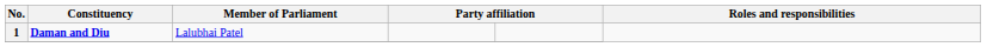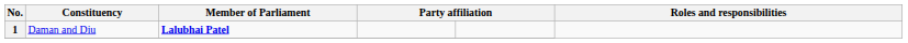1 | Constituency: bold -> normal
1 | Member of Parliament: normal -> bold
